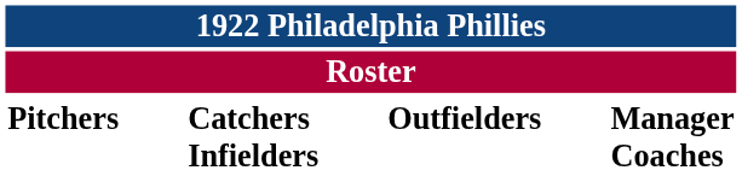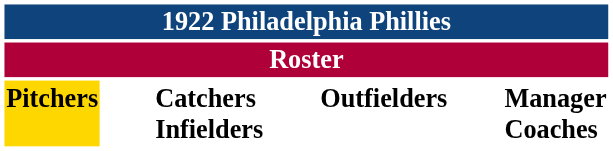Pitchers | column 1: no background -> gold background
